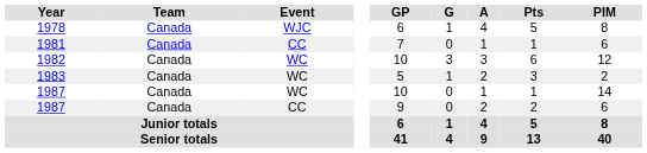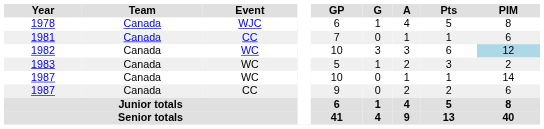1982 | PIM: no background -> lightblue background
